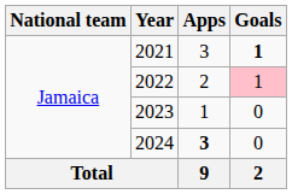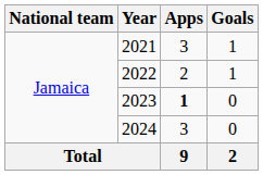2021 | Goals: bold -> normal
2022 | Goals: pink background -> no background
2023 | Apps: normal -> bold
2024 | Apps: bold -> normal
